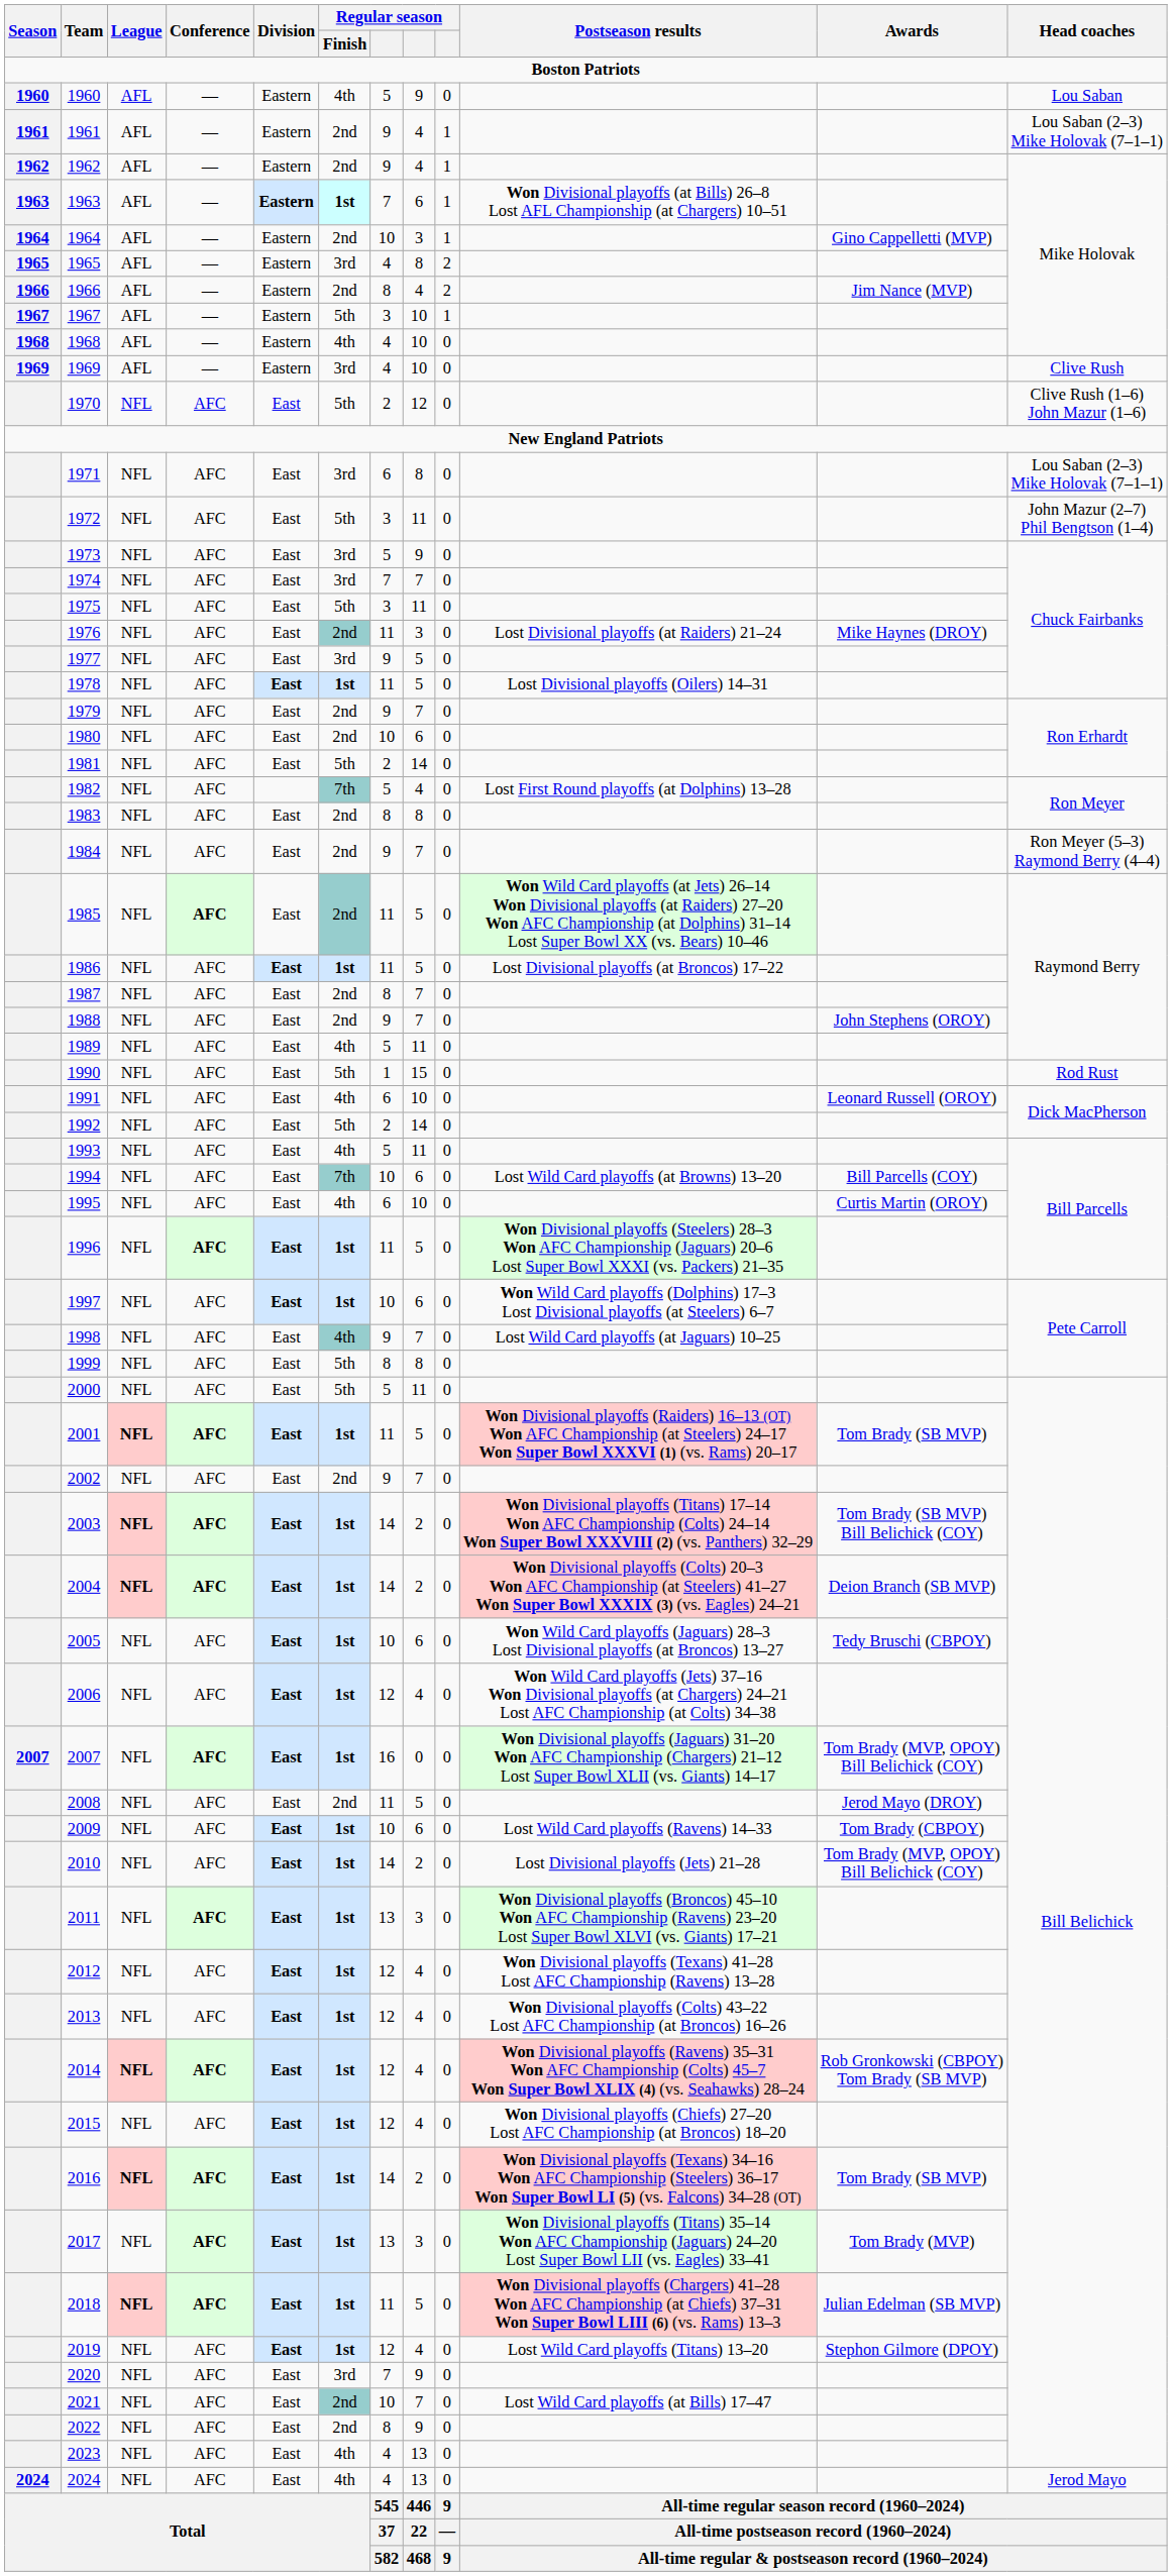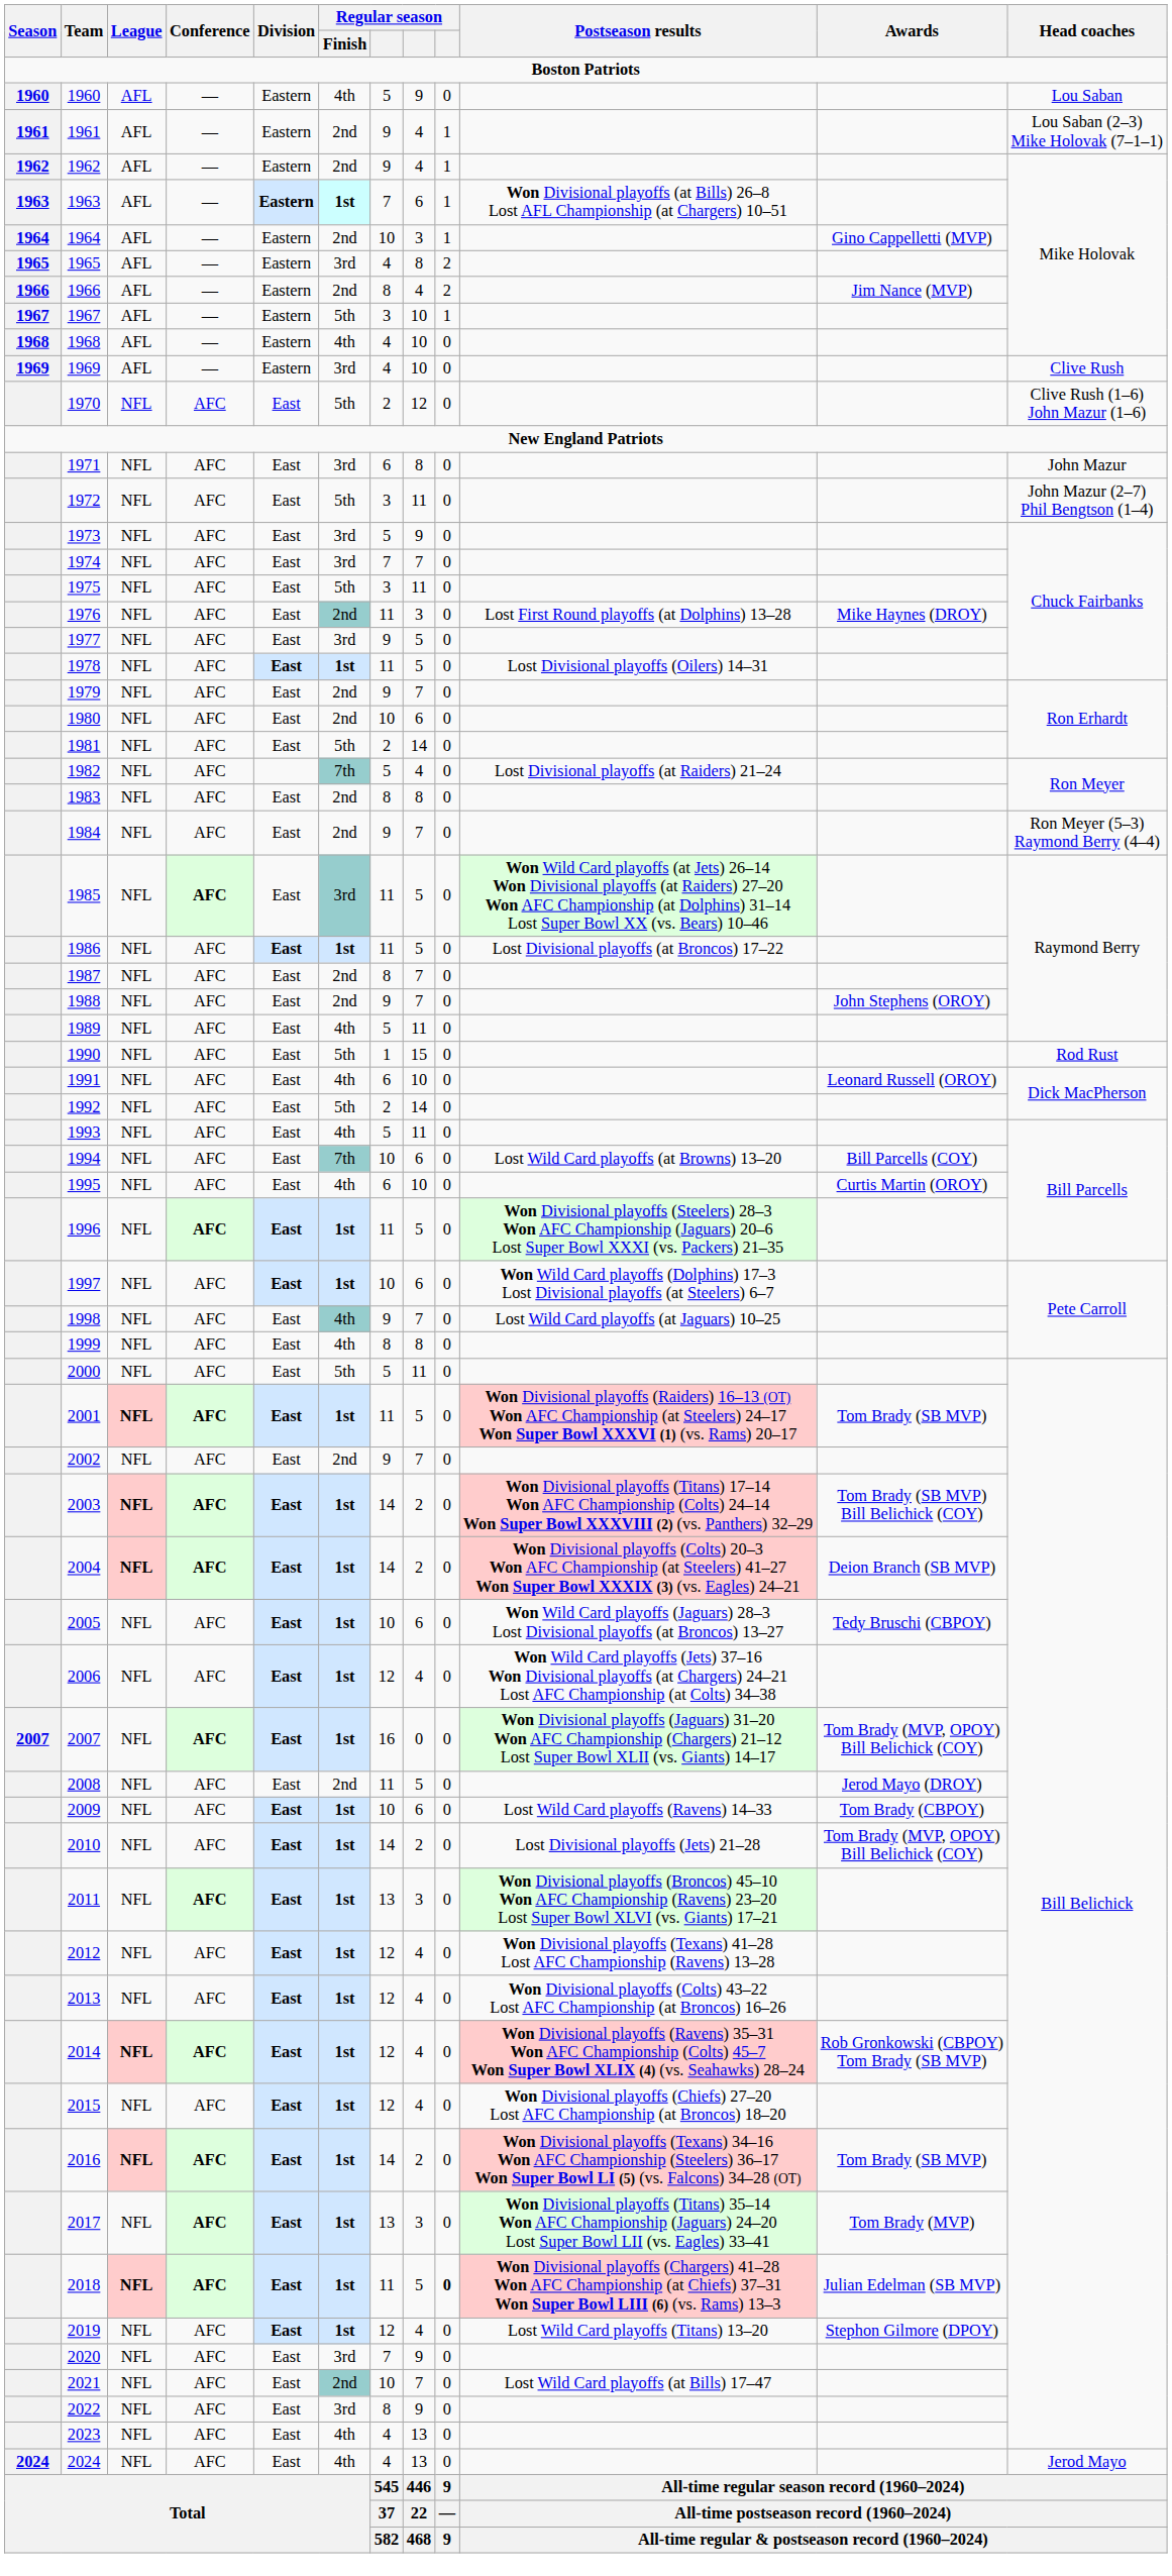1971 | Head coaches: Lou Saban (2–3) Mike Holovak (7–1–1) -> John Mazur
1976 | Postseason results: Lost Divisional playoffs (at Raiders) 21–24 -> Lost First Round playoffs (at Dolphins) 13–28
1982 | Postseason results: Lost First Round playoffs (at Dolphins) 13–28 -> Lost Divisional playoffs (at Raiders) 21–24
1985 | Regular season / Finish: 2nd -> 3rd
1999 | Regular season / Finish: 5th -> 4th
2018 | column 9: normal -> bold
2022 | Regular season / Finish: 2nd -> 3rd
